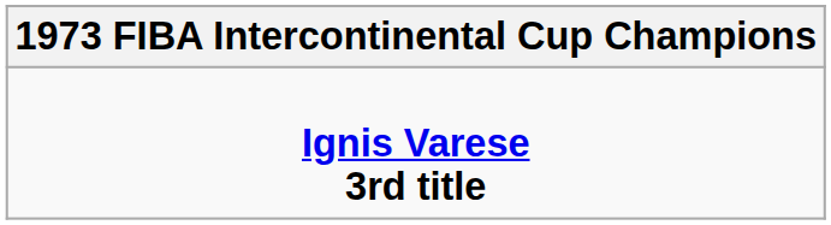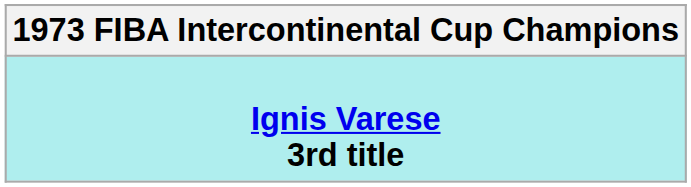row 2 | column 1: no background -> paleturquoise background
